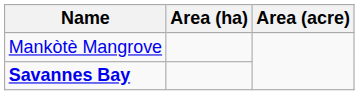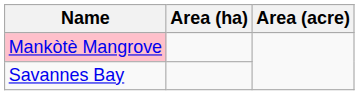Mankòtè Mangrove | Name: no background -> pink background
Savannes Bay | Name: bold -> normal
